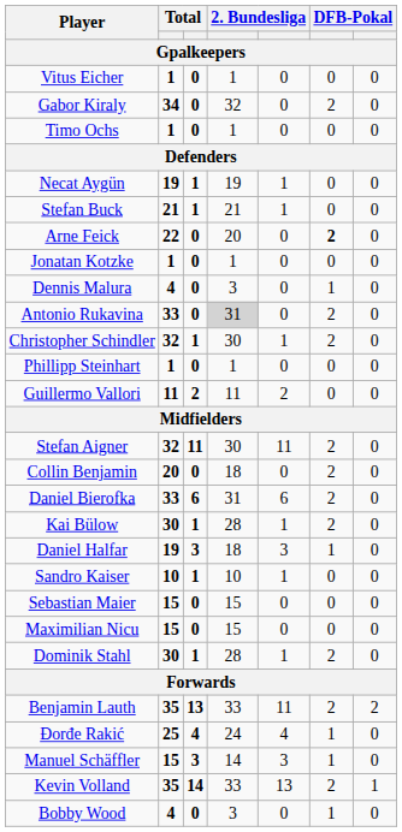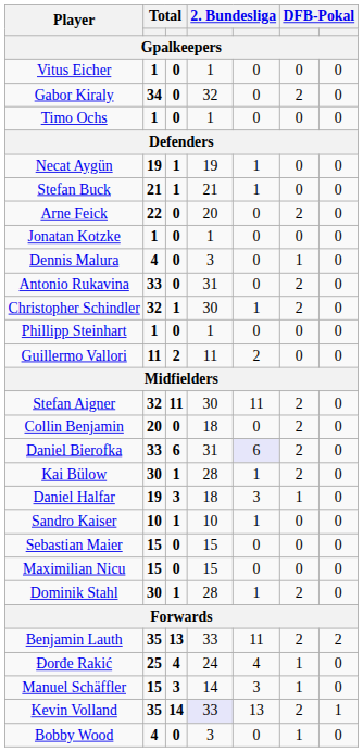Arne Feick | column 6: bold -> normal
Antonio Rukavina | column 4: lightgrey background -> no background
Daniel Bierofka | column 5: no background -> lavender background
Kevin Volland | column 4: no background -> lavender background
